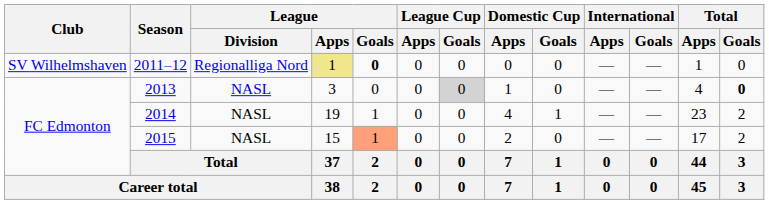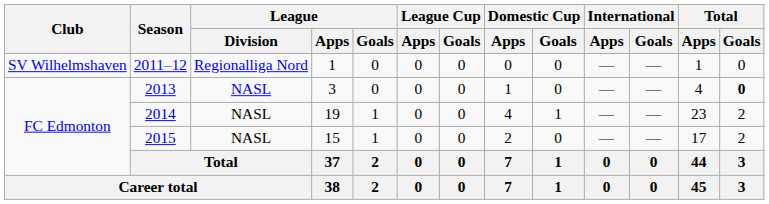2011–12 | League / Apps: khaki background -> no background
2011–12 | League / Goals: bold -> normal
2013 | League Cup / Goals: lightgrey background -> no background
2015 | League / Goals: lightsalmon background -> no background
